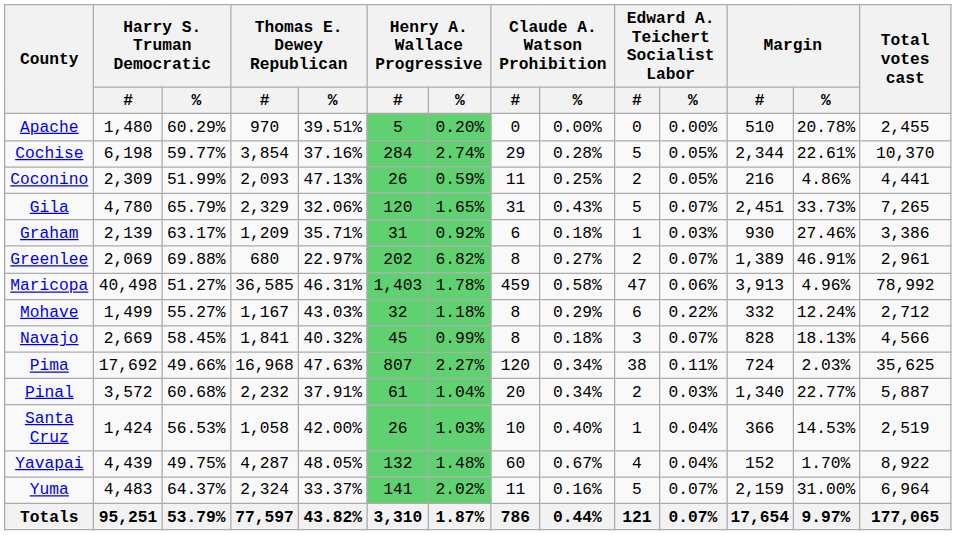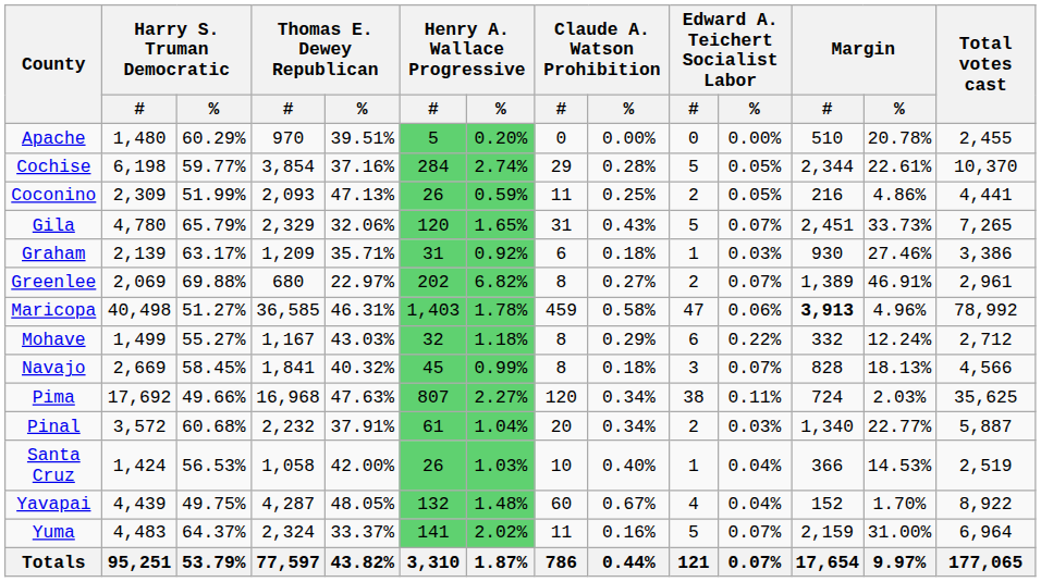Maricopa | Margin / #: normal -> bold
